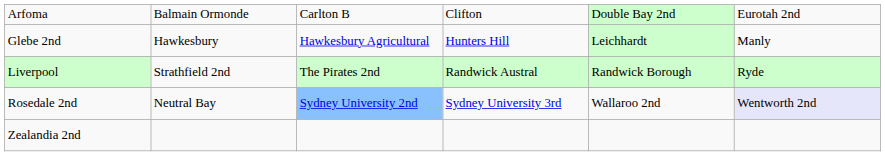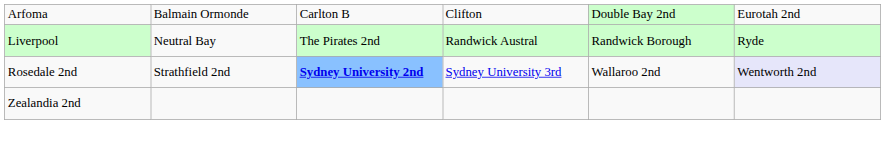- row: Glebe 2nd | Hawkesbury | Hawkesbury Agricultural | Hunters Hill | Leichhardt | Manly
Liverpool | column 2: Strathfield 2nd -> Neutral Bay
Rosedale 2nd | column 2: Neutral Bay -> Strathfield 2nd
Rosedale 2nd | column 3: normal -> bold
